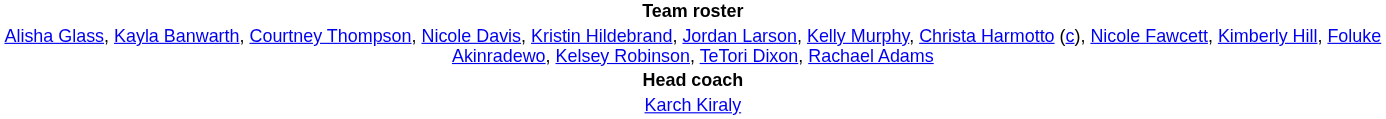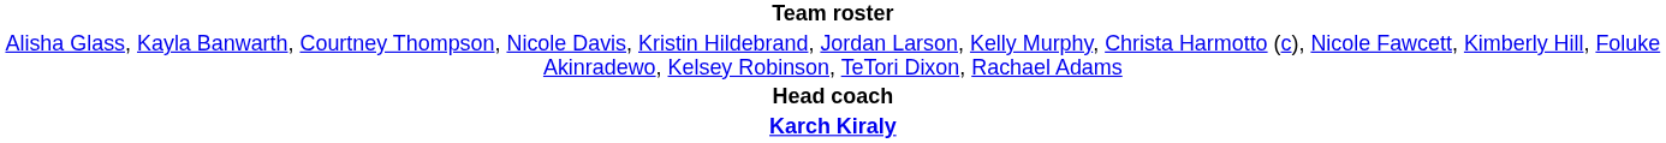row 4 | column 1: normal -> bold
